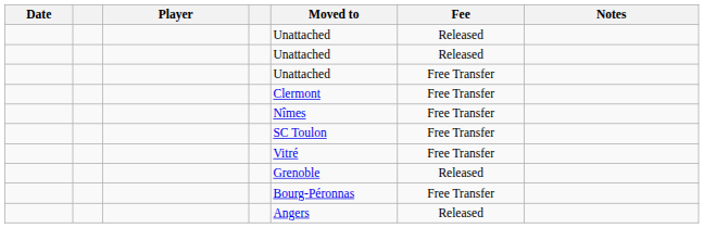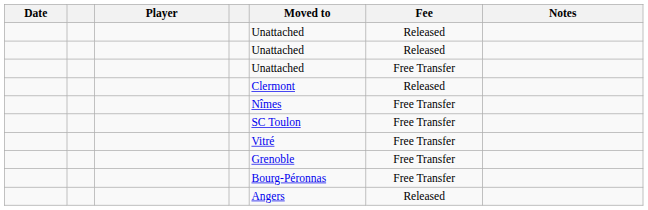row 5 | Fee: Free Transfer -> Released
row 9 | Fee: Released -> Free Transfer
